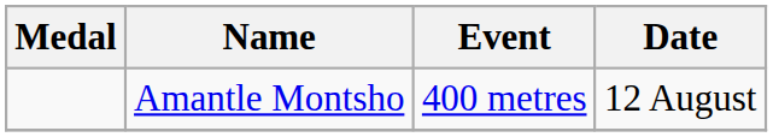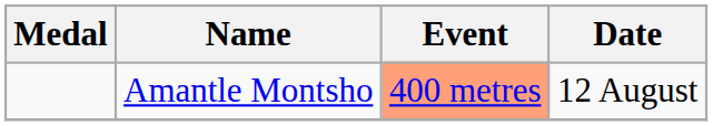Amantle Montsho | Event: no background -> lightsalmon background
